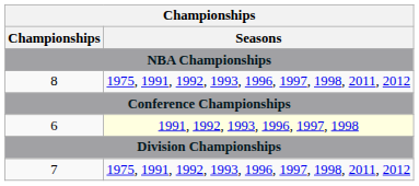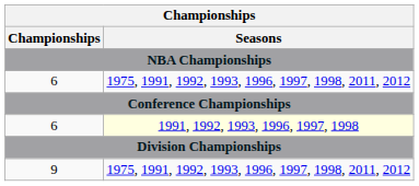row 4 | Championships: 8 -> 6
row 8 | Championships: 7 -> 9
